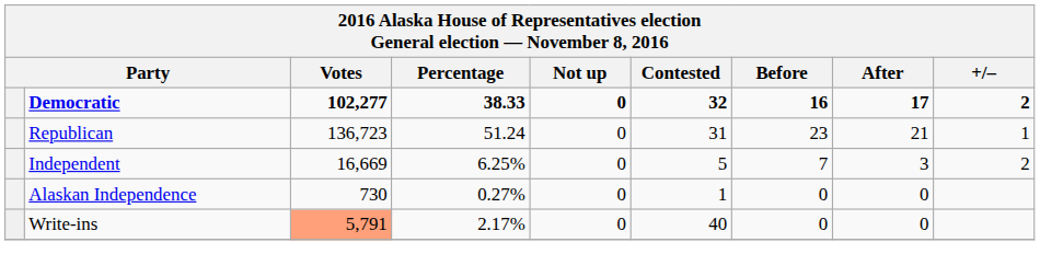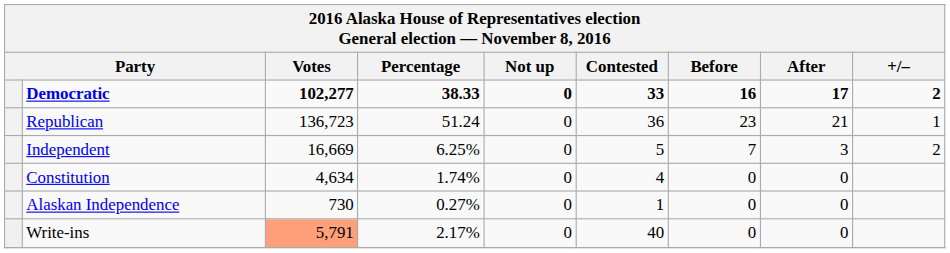Democratic | Contested: 32 -> 33
Republican | Contested: 31 -> 36
+ row: Constitution | 4,634 | 1.74% | 0 | 4 | 0 | 0
